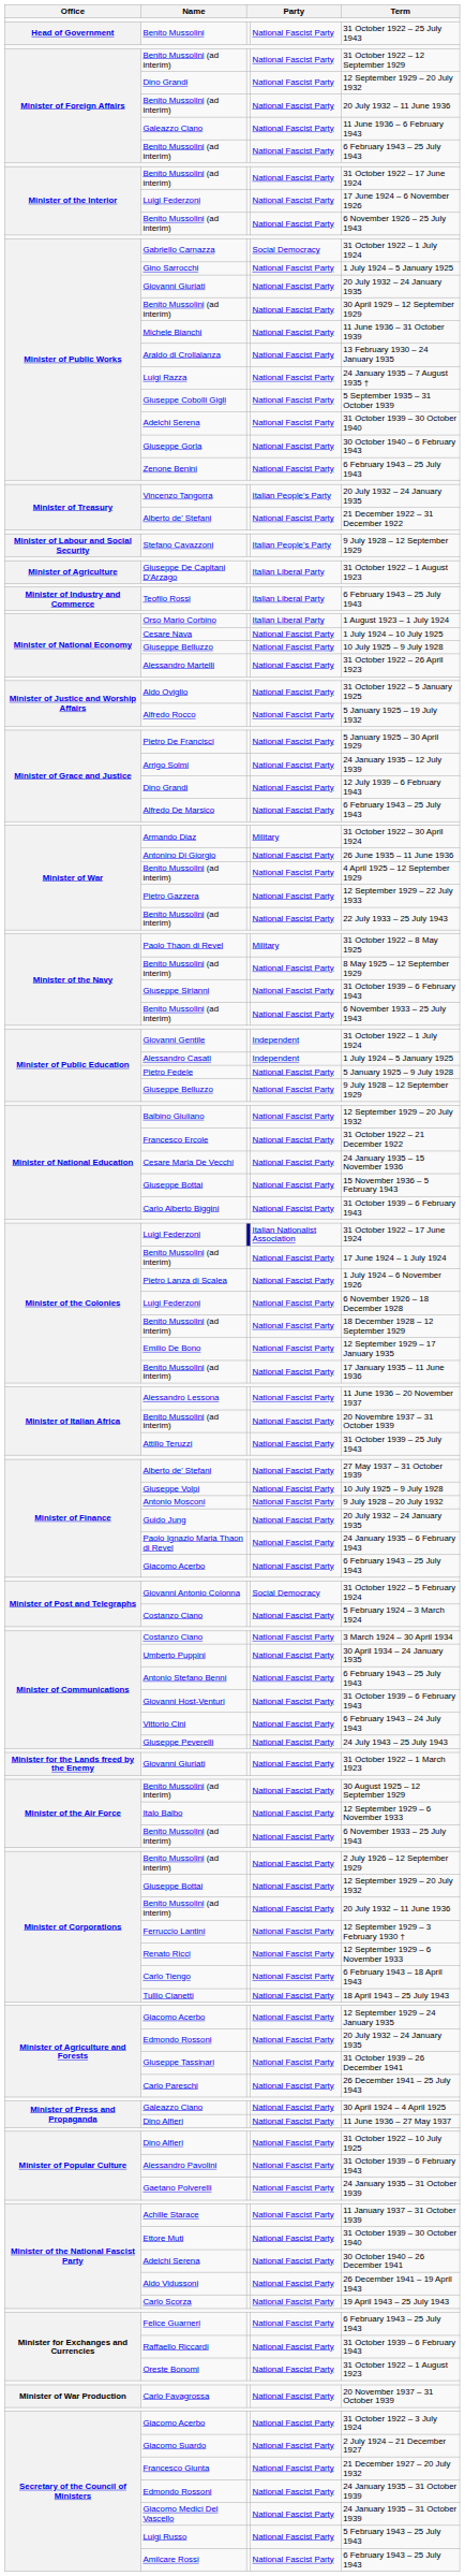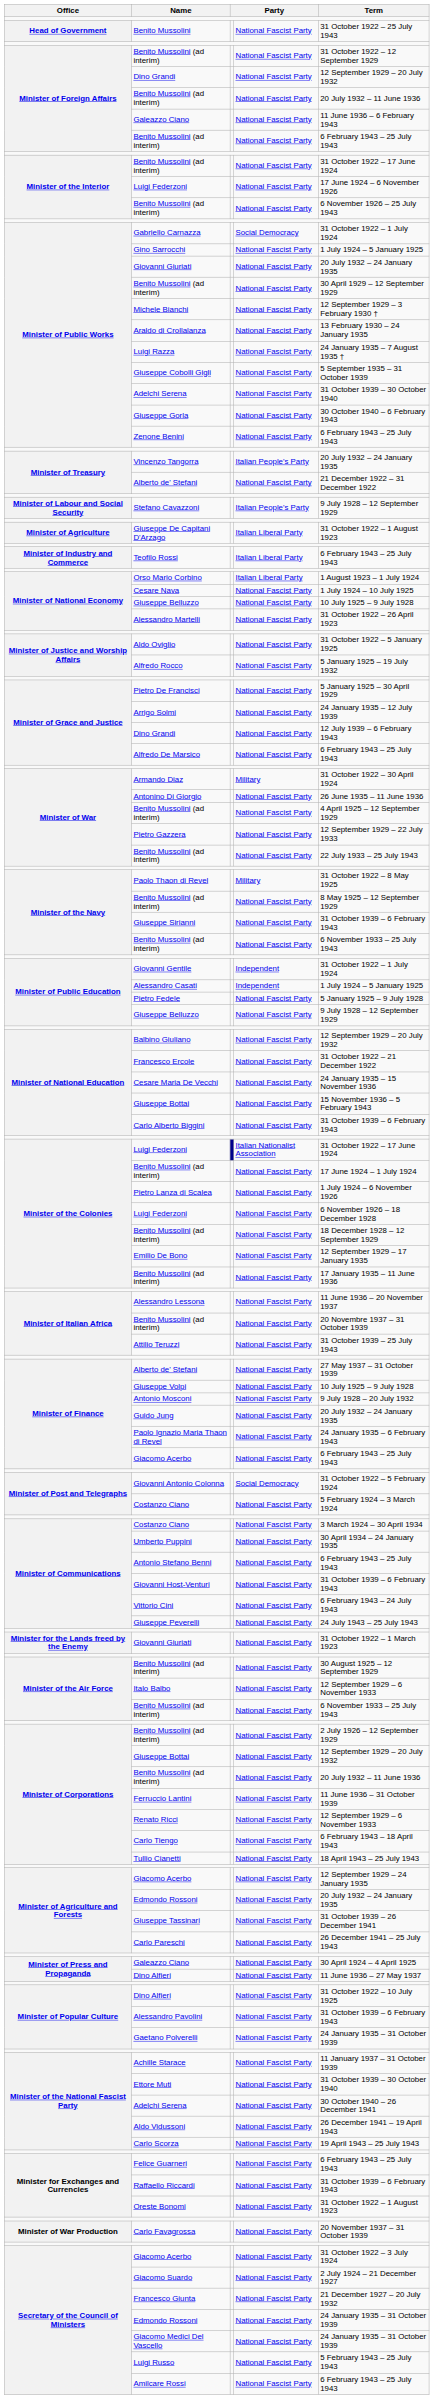Michele Bianchi | Term: 11 June 1936 – 31 October 1939 -> 12 September 1929 – 3 February 1930 †
Ferruccio Lantini | Term: 12 September 1929 – 3 February 1930 † -> 11 June 1936 – 31 October 1939
